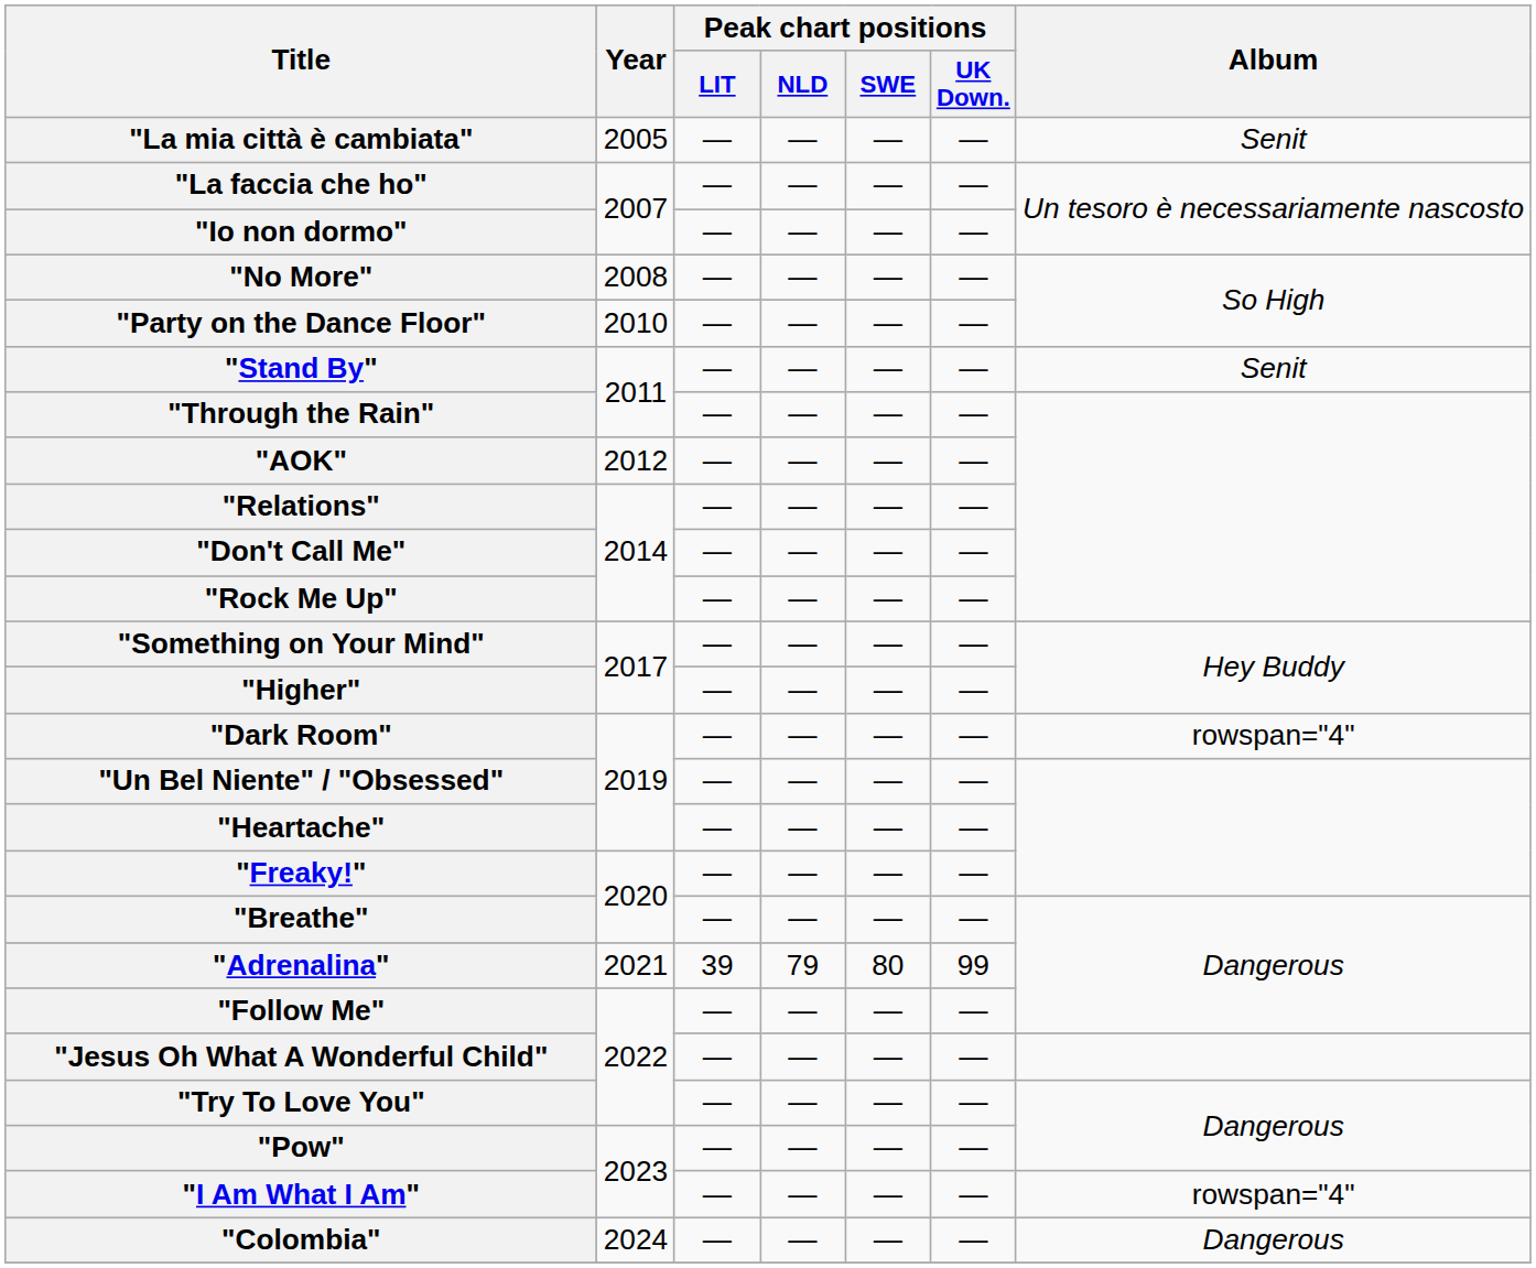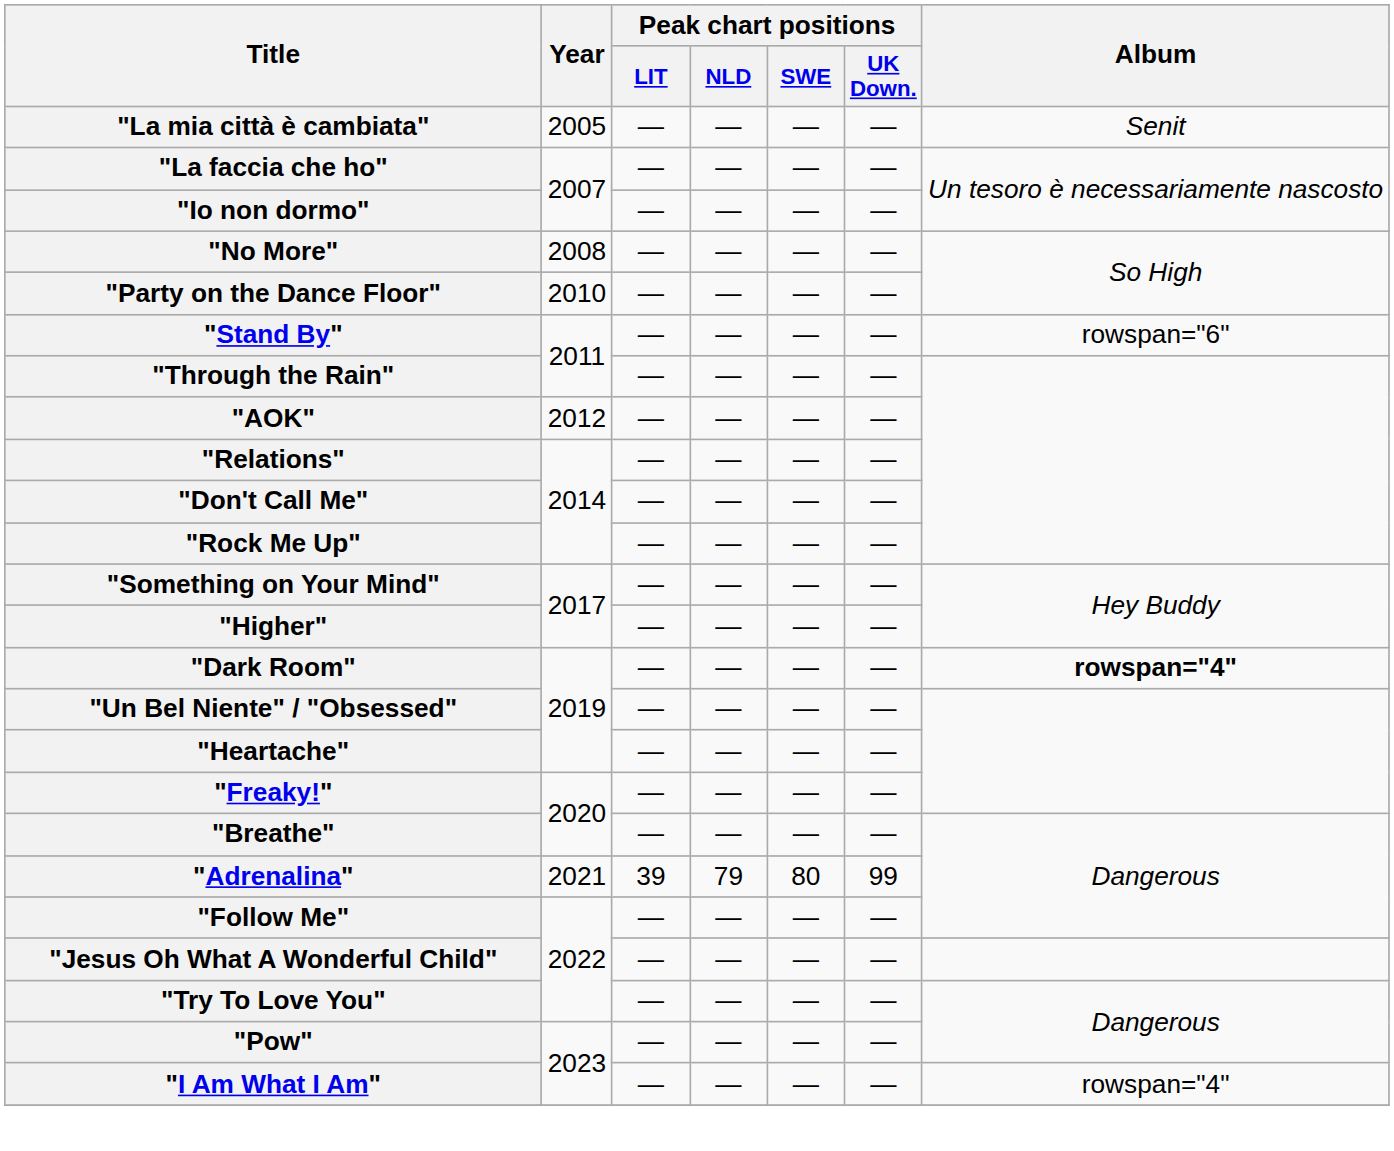"Stand By" | Album: Senit -> rowspan="6"
"Dark Room" | Album: normal -> bold
- row: "Colombia" | 2024 | — | — | — | — | Dangerous
